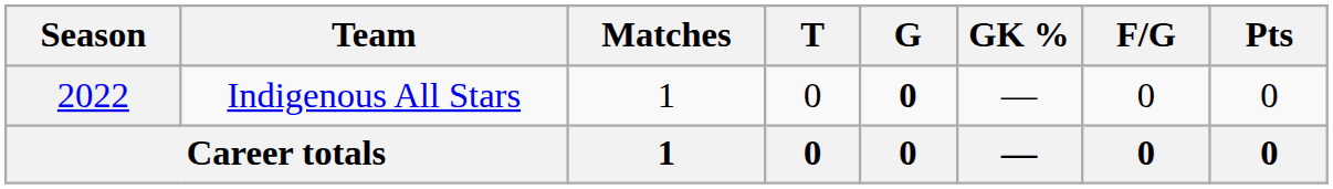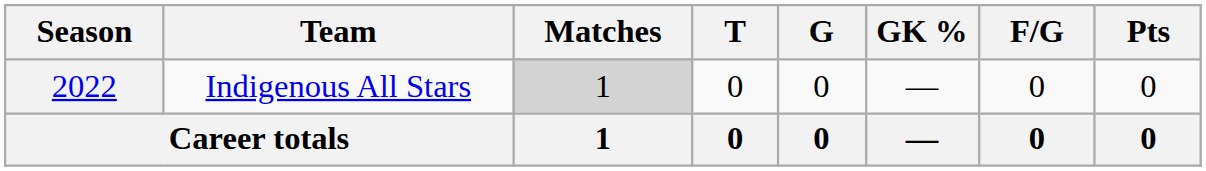row 2 | Matches: no background -> lightgrey background
row 2 | G: bold -> normal
